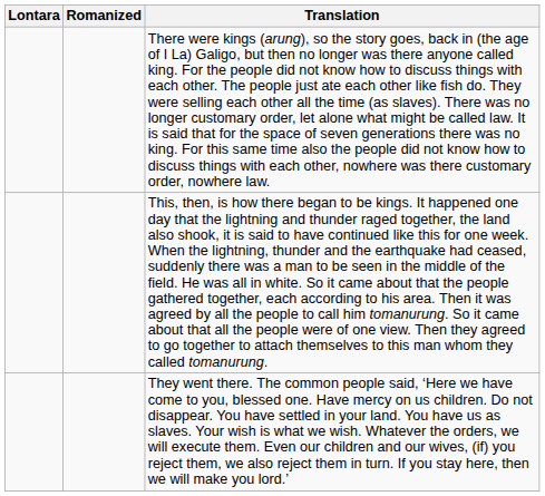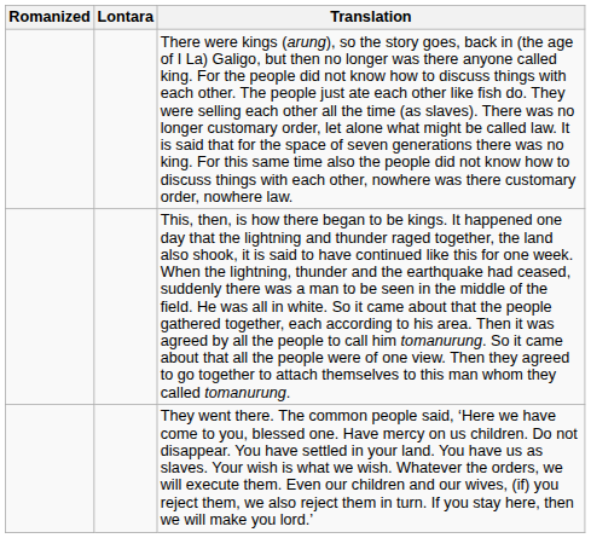columns swapped: Lontara <-> Romanized
